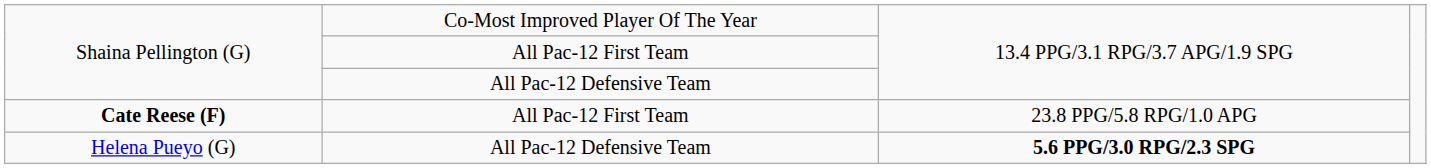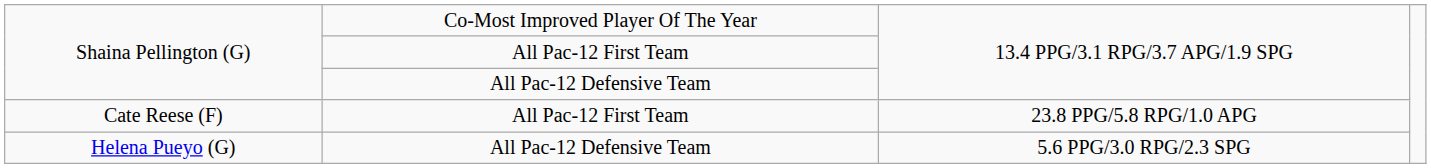row 4 | column 1: bold -> normal
row 5 | column 3: bold -> normal
